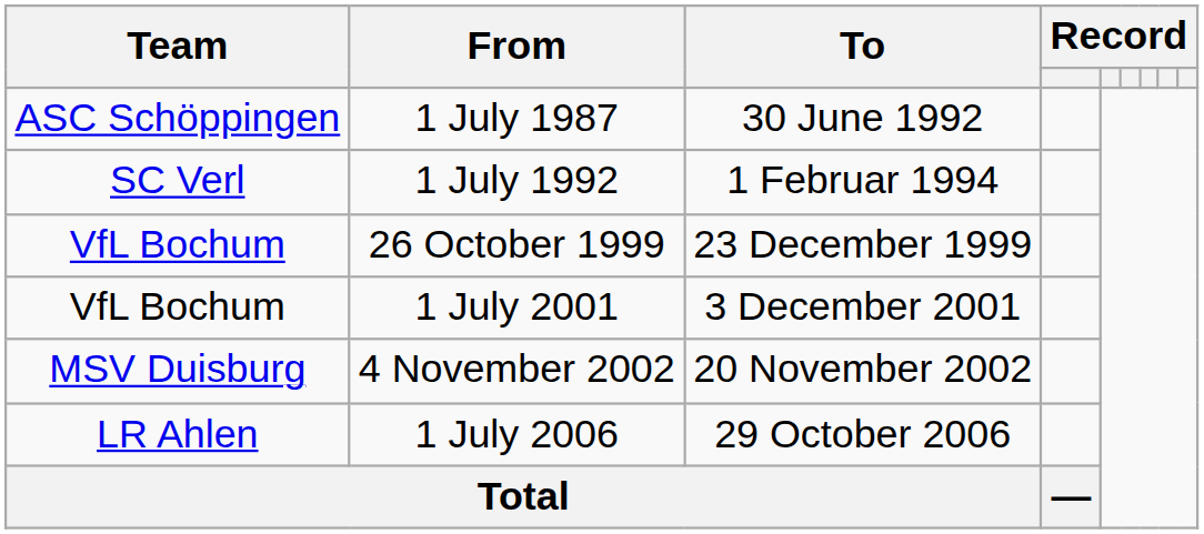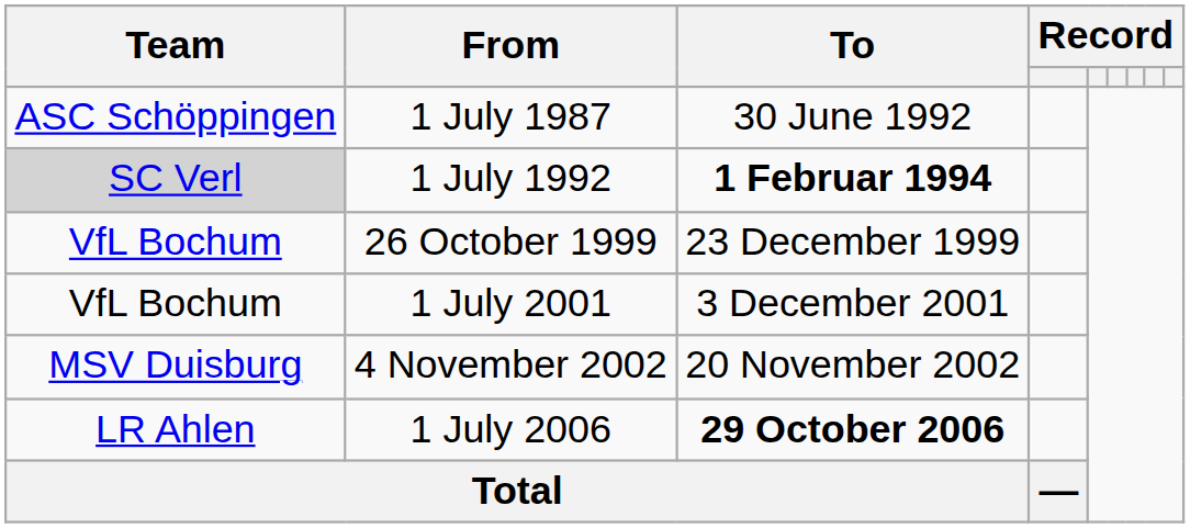1 July 1992 | Team: no background -> lightgrey background
1 July 1992 | To: normal -> bold
1 July 2006 | To: normal -> bold
